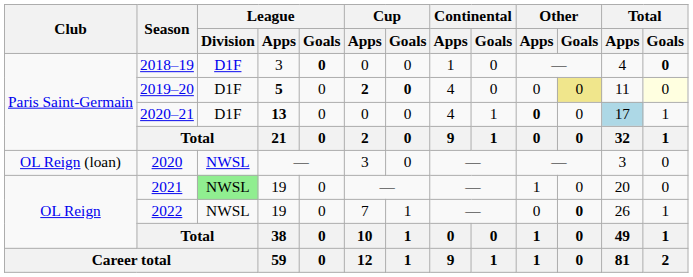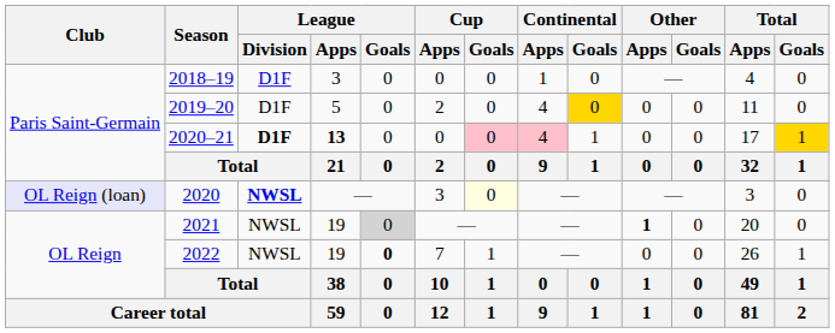2018–19 | League / Goals: bold -> normal
2018–19 | Total / Goals: bold -> normal
2019–20 | League / Apps: bold -> normal
2019–20 | Cup / Apps: bold -> normal
2019–20 | Cup / Goals: bold -> normal
2019–20 | Continental / Goals: no background -> gold background
2019–20 | Other / Goals: khaki background -> no background
2019–20 | Total / Goals: lightyellow background -> no background
2020–21 | League / Division: normal -> bold
2020–21 | Cup / Goals: no background -> pink background
2020–21 | Continental / Apps: no background -> pink background
2020–21 | Other / Apps: bold -> normal
2020–21 | Total / Apps: lightblue background -> no background
2020–21 | Total / Goals: no background -> gold background
2020 | Club: no background -> lavender background
2020 | League / Division: normal -> bold
2020 | Cup / Goals: no background -> lightyellow background
2021 | League / Division: lightgreen background -> no background
2021 | League / Goals: no background -> lightgrey background
2021 | Other / Apps: normal -> bold
2022 | League / Goals: normal -> bold
2022 | Other / Goals: bold -> normal
